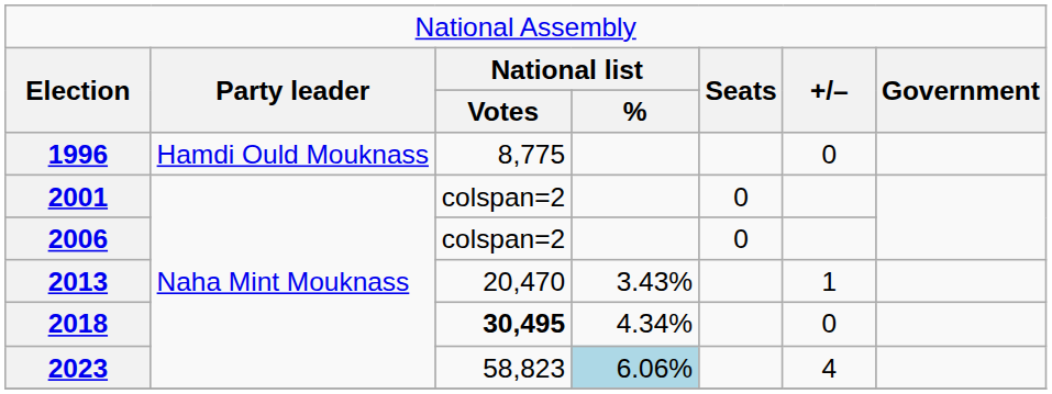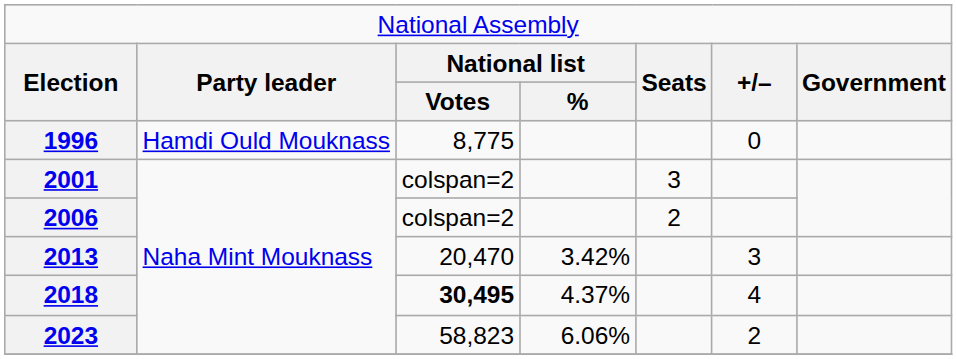2001 | column 5: 0 -> 3
2006 | column 5: 0 -> 2
2013 | column 4: 3.43% -> 3.42%
2013 | column 6: 1 -> 3
2018 | column 4: 4.34% -> 4.37%
2018 | column 6: 0 -> 4
2023 | column 4: lightblue background -> no background
2023 | column 6: 4 -> 2
